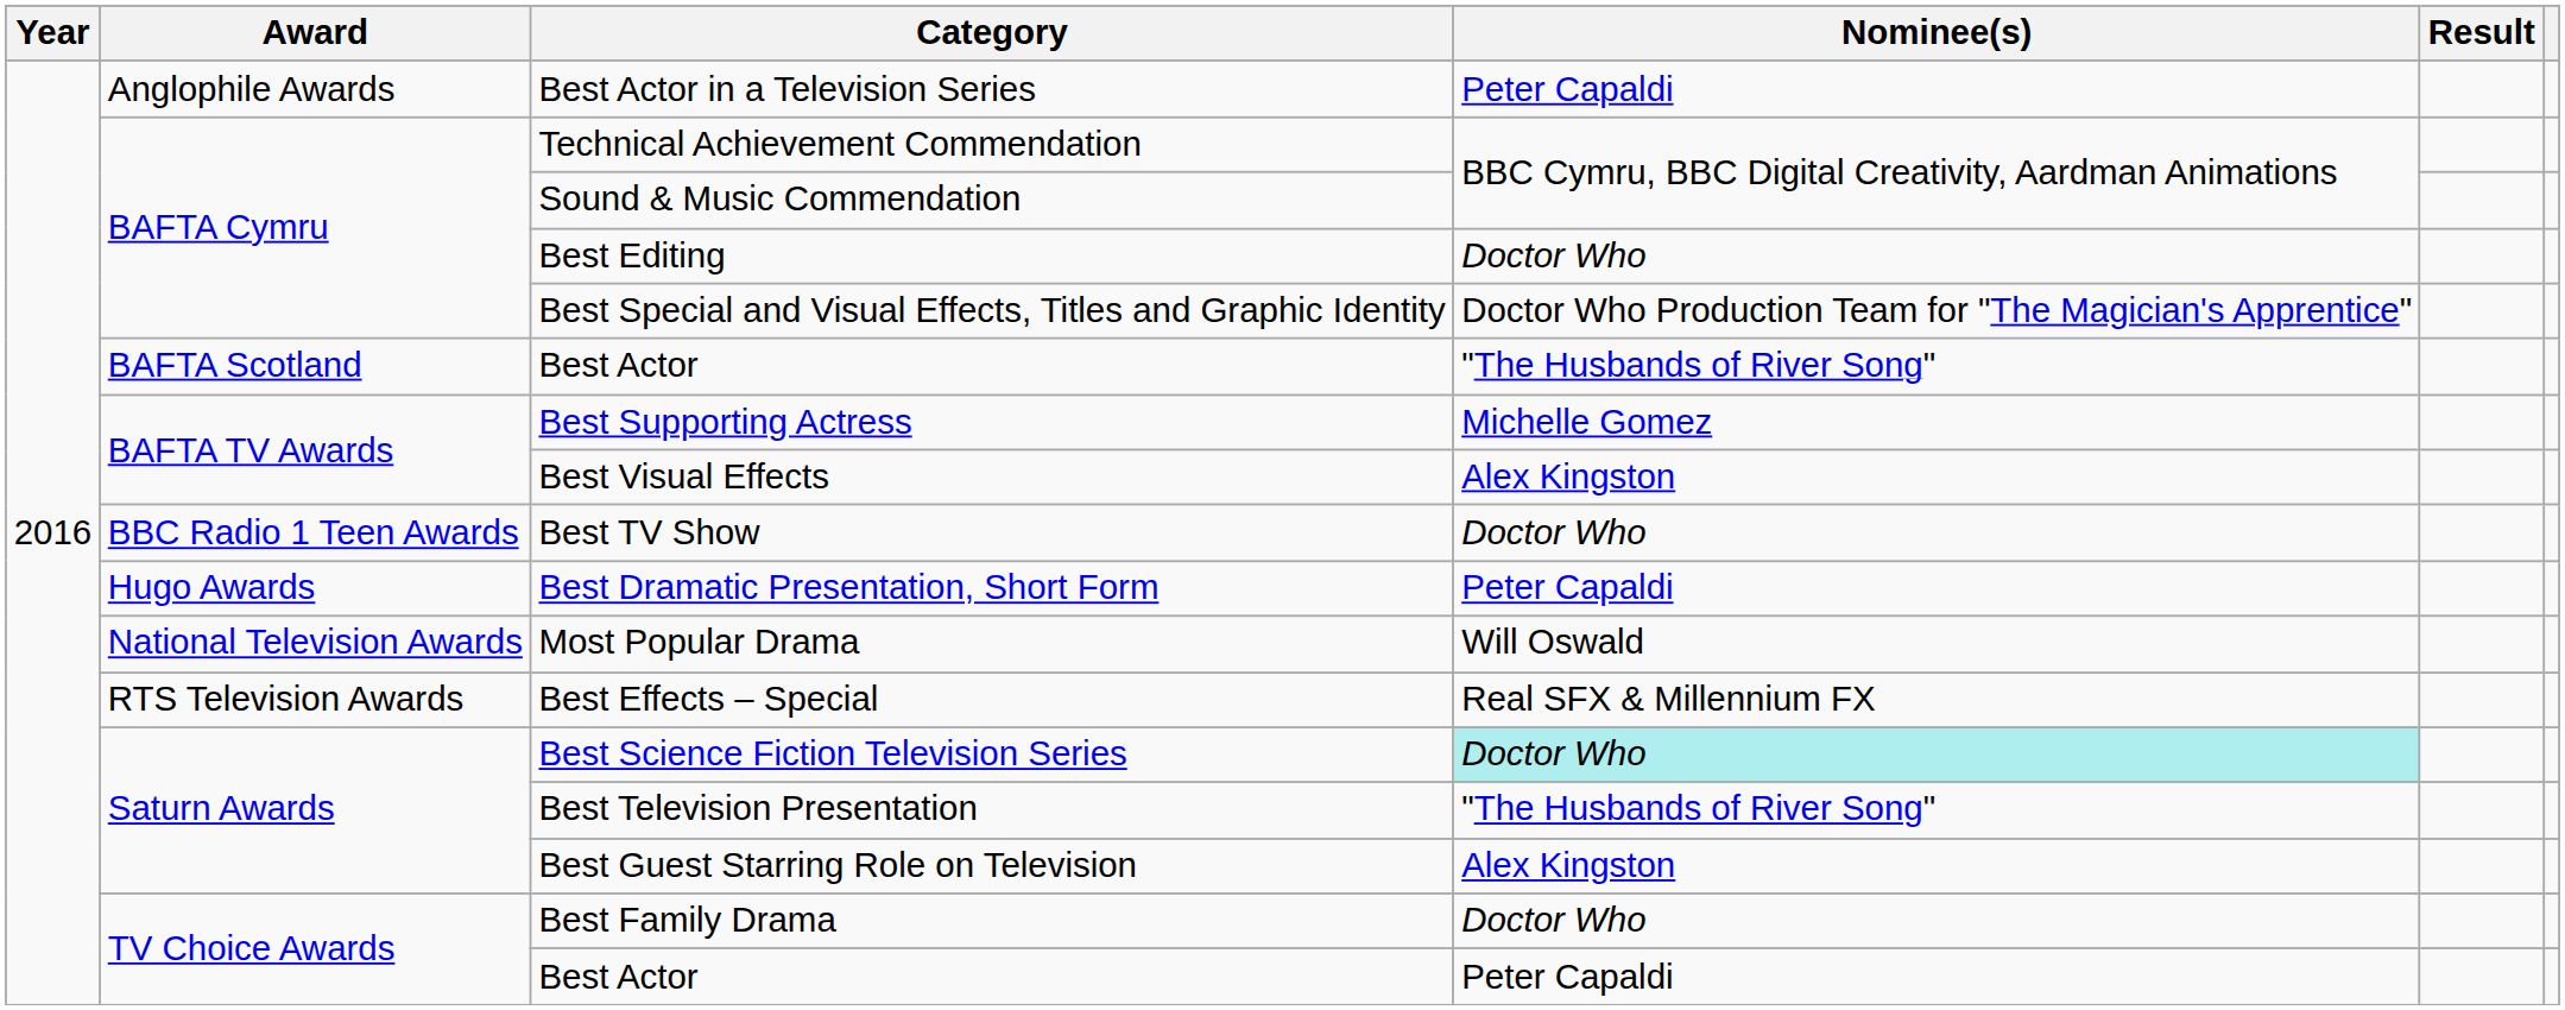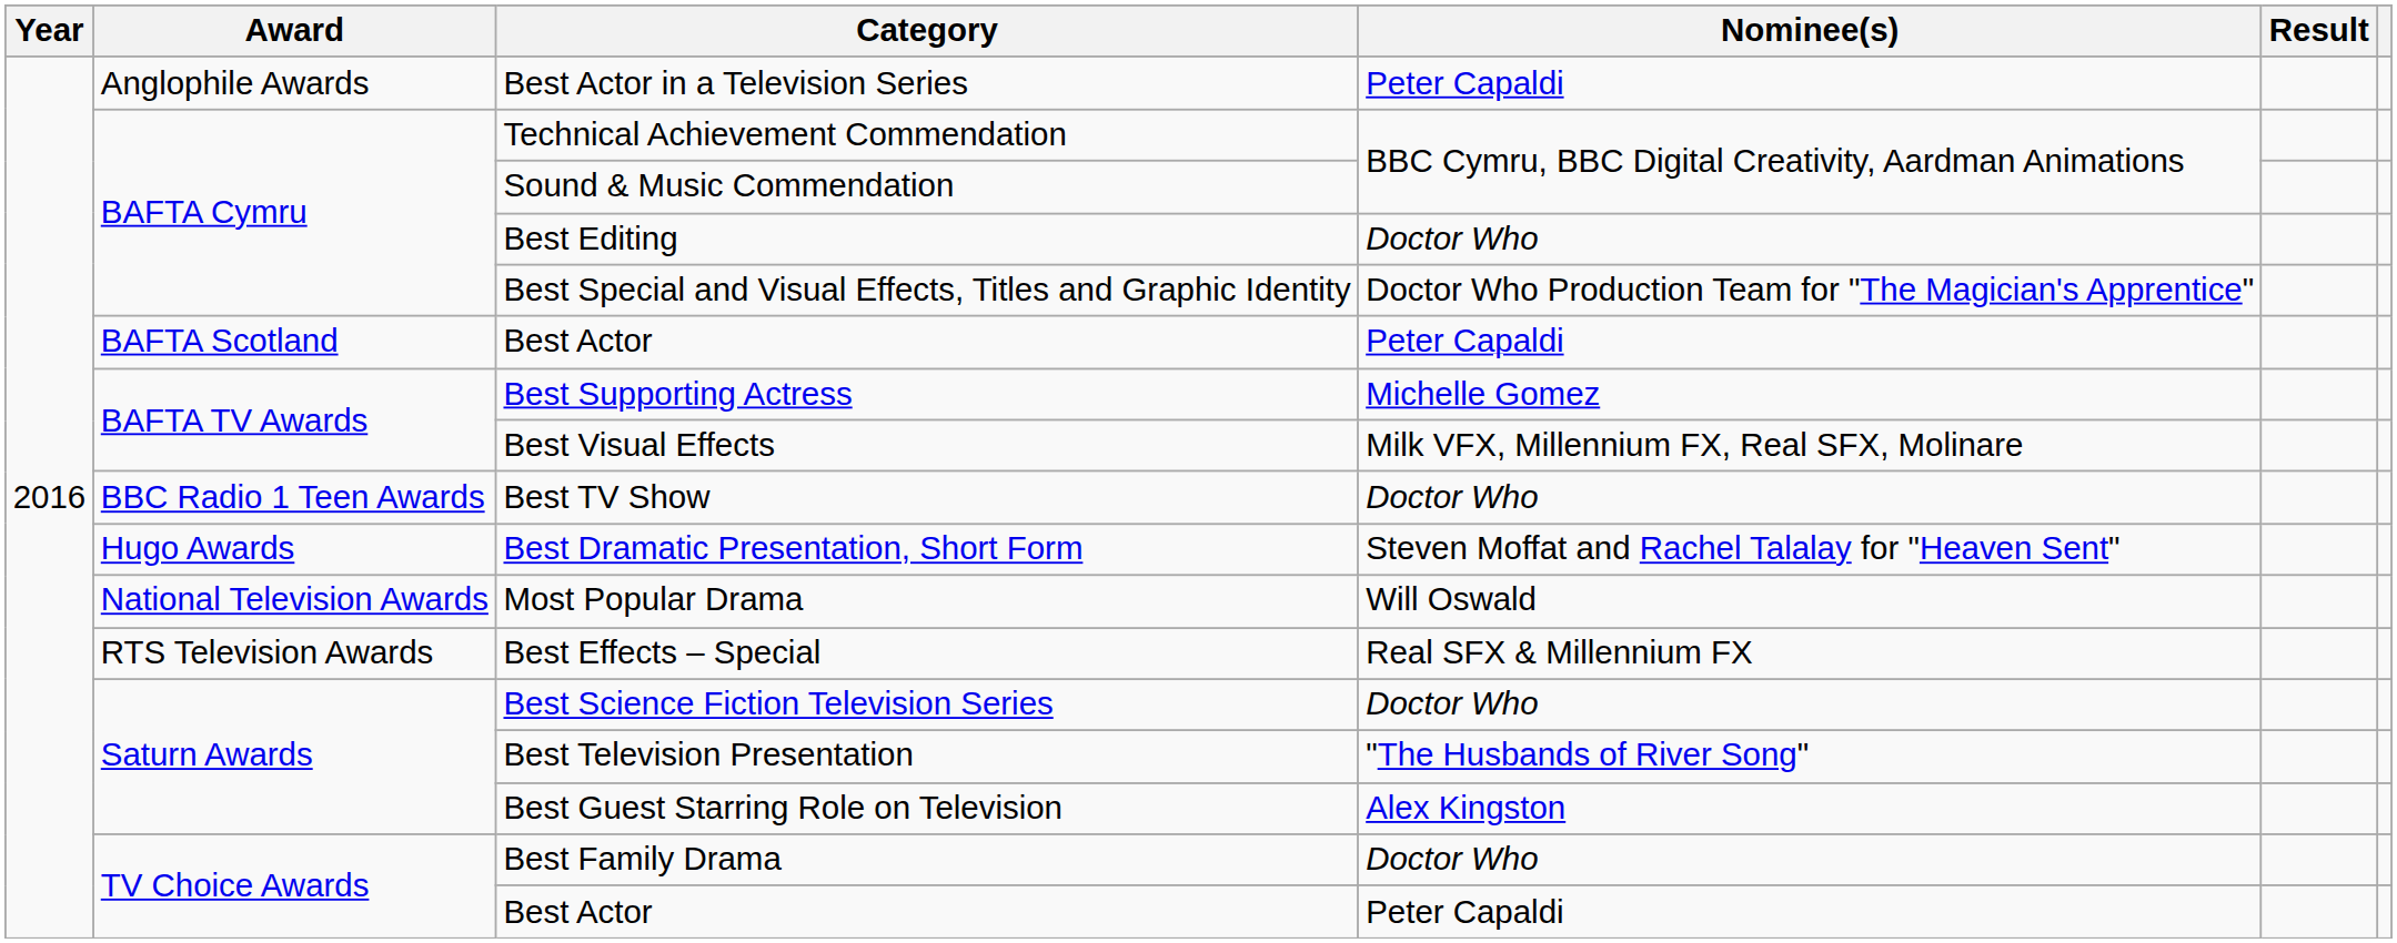BAFTA Scotland / Best Actor | Nominee(s): "The Husbands of River Song" -> Peter Capaldi
Best Visual Effects | Nominee(s): Alex Kingston -> Milk VFX, Millennium FX, Real SFX, Molinare
Best Dramatic Presentation, Short Form | Nominee(s): Peter Capaldi -> Steven Moffat and Rachel Talalay for "Heaven Sent"
Best Science Fiction Television Series | Nominee(s): paleturquoise background -> no background
